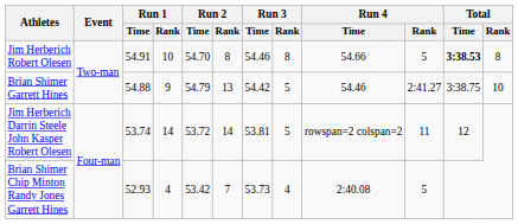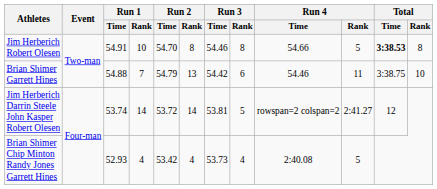Brian Shimer Garrett Hines | Run 1 / Rank: 9 -> 7
Brian Shimer Garrett Hines | Run 3 / Rank: 5 -> 6
Brian Shimer Garrett Hines | Run 4 / Rank: 2:41.27 -> 11
Jim Herberich Darrin Steele John Kasper Robert Olesen | Run 4 / Rank: 11 -> 2:41.27
Brian Shimer Chip Minton Randy Jones Garrett Hines | Run 2 / Rank: 7 -> 4
